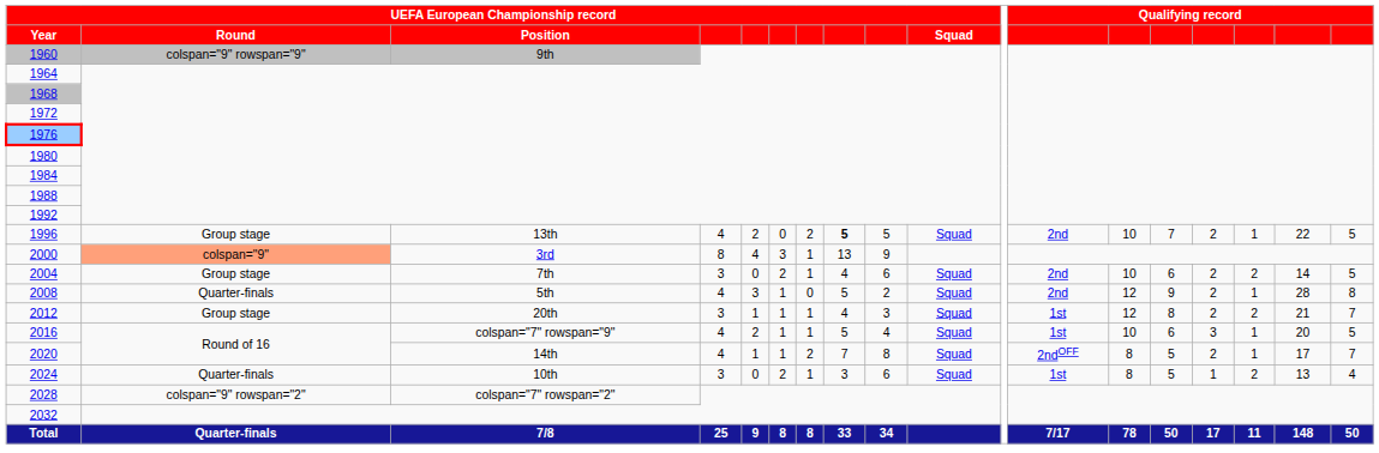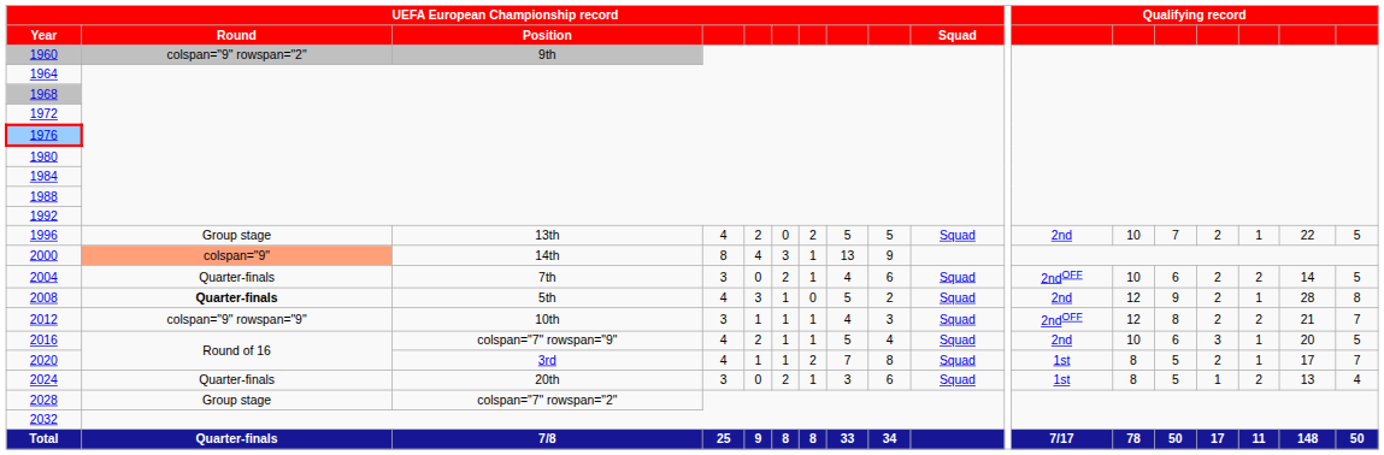1960 | UEFA European Championship record / Round: colspan="9" rowspan="9" -> colspan="9" rowspan="2"
1996 | column 8: bold -> normal
2000 | UEFA European Championship record / Position: 3rd -> 14th
2004 | UEFA European Championship record / Round: Group stage -> Quarter-finals
2004 | column 12: 2nd -> 2ndOFF
2008 | UEFA European Championship record / Round: normal -> bold
2012 | UEFA European Championship record / Round: Group stage -> colspan="9" rowspan="9"
2012 | UEFA European Championship record / Position: 20th -> 10th
2012 | column 12: 1st -> 2ndOFF
2016 | column 12: 1st -> 2nd
2020 | UEFA European Championship record / Position: 14th -> 3rd
2020 | column 12: 2ndOFF -> 1st
2024 | UEFA European Championship record / Position: 10th -> 20th
2028 | UEFA European Championship record / Round: colspan="9" rowspan="2" -> Group stage
